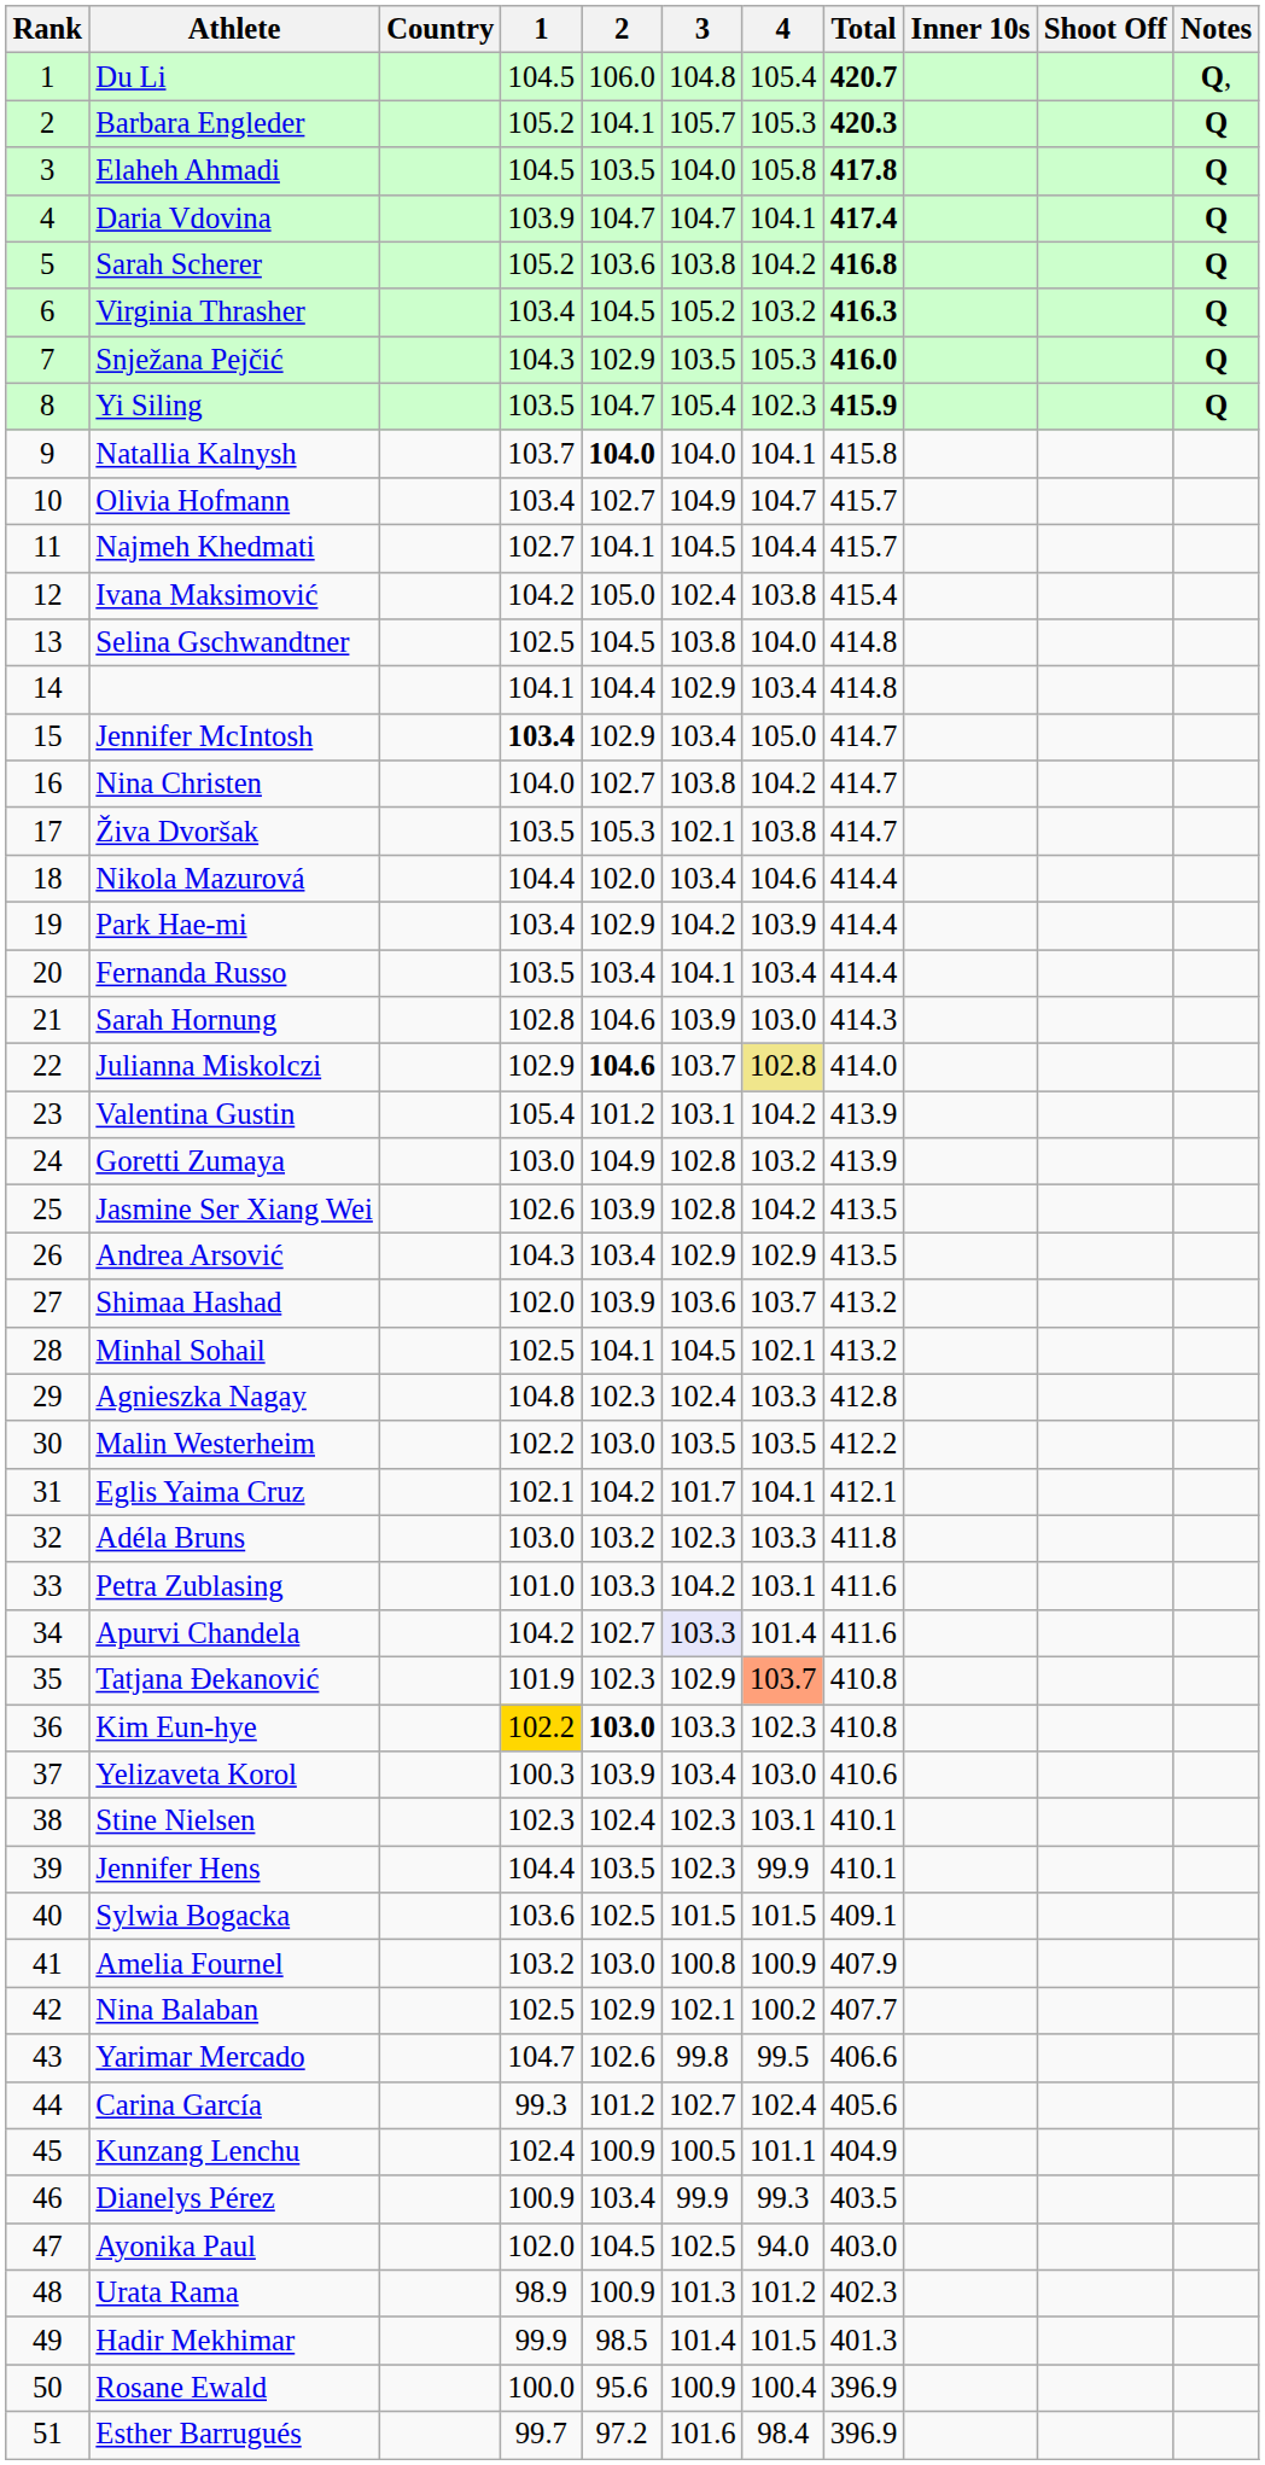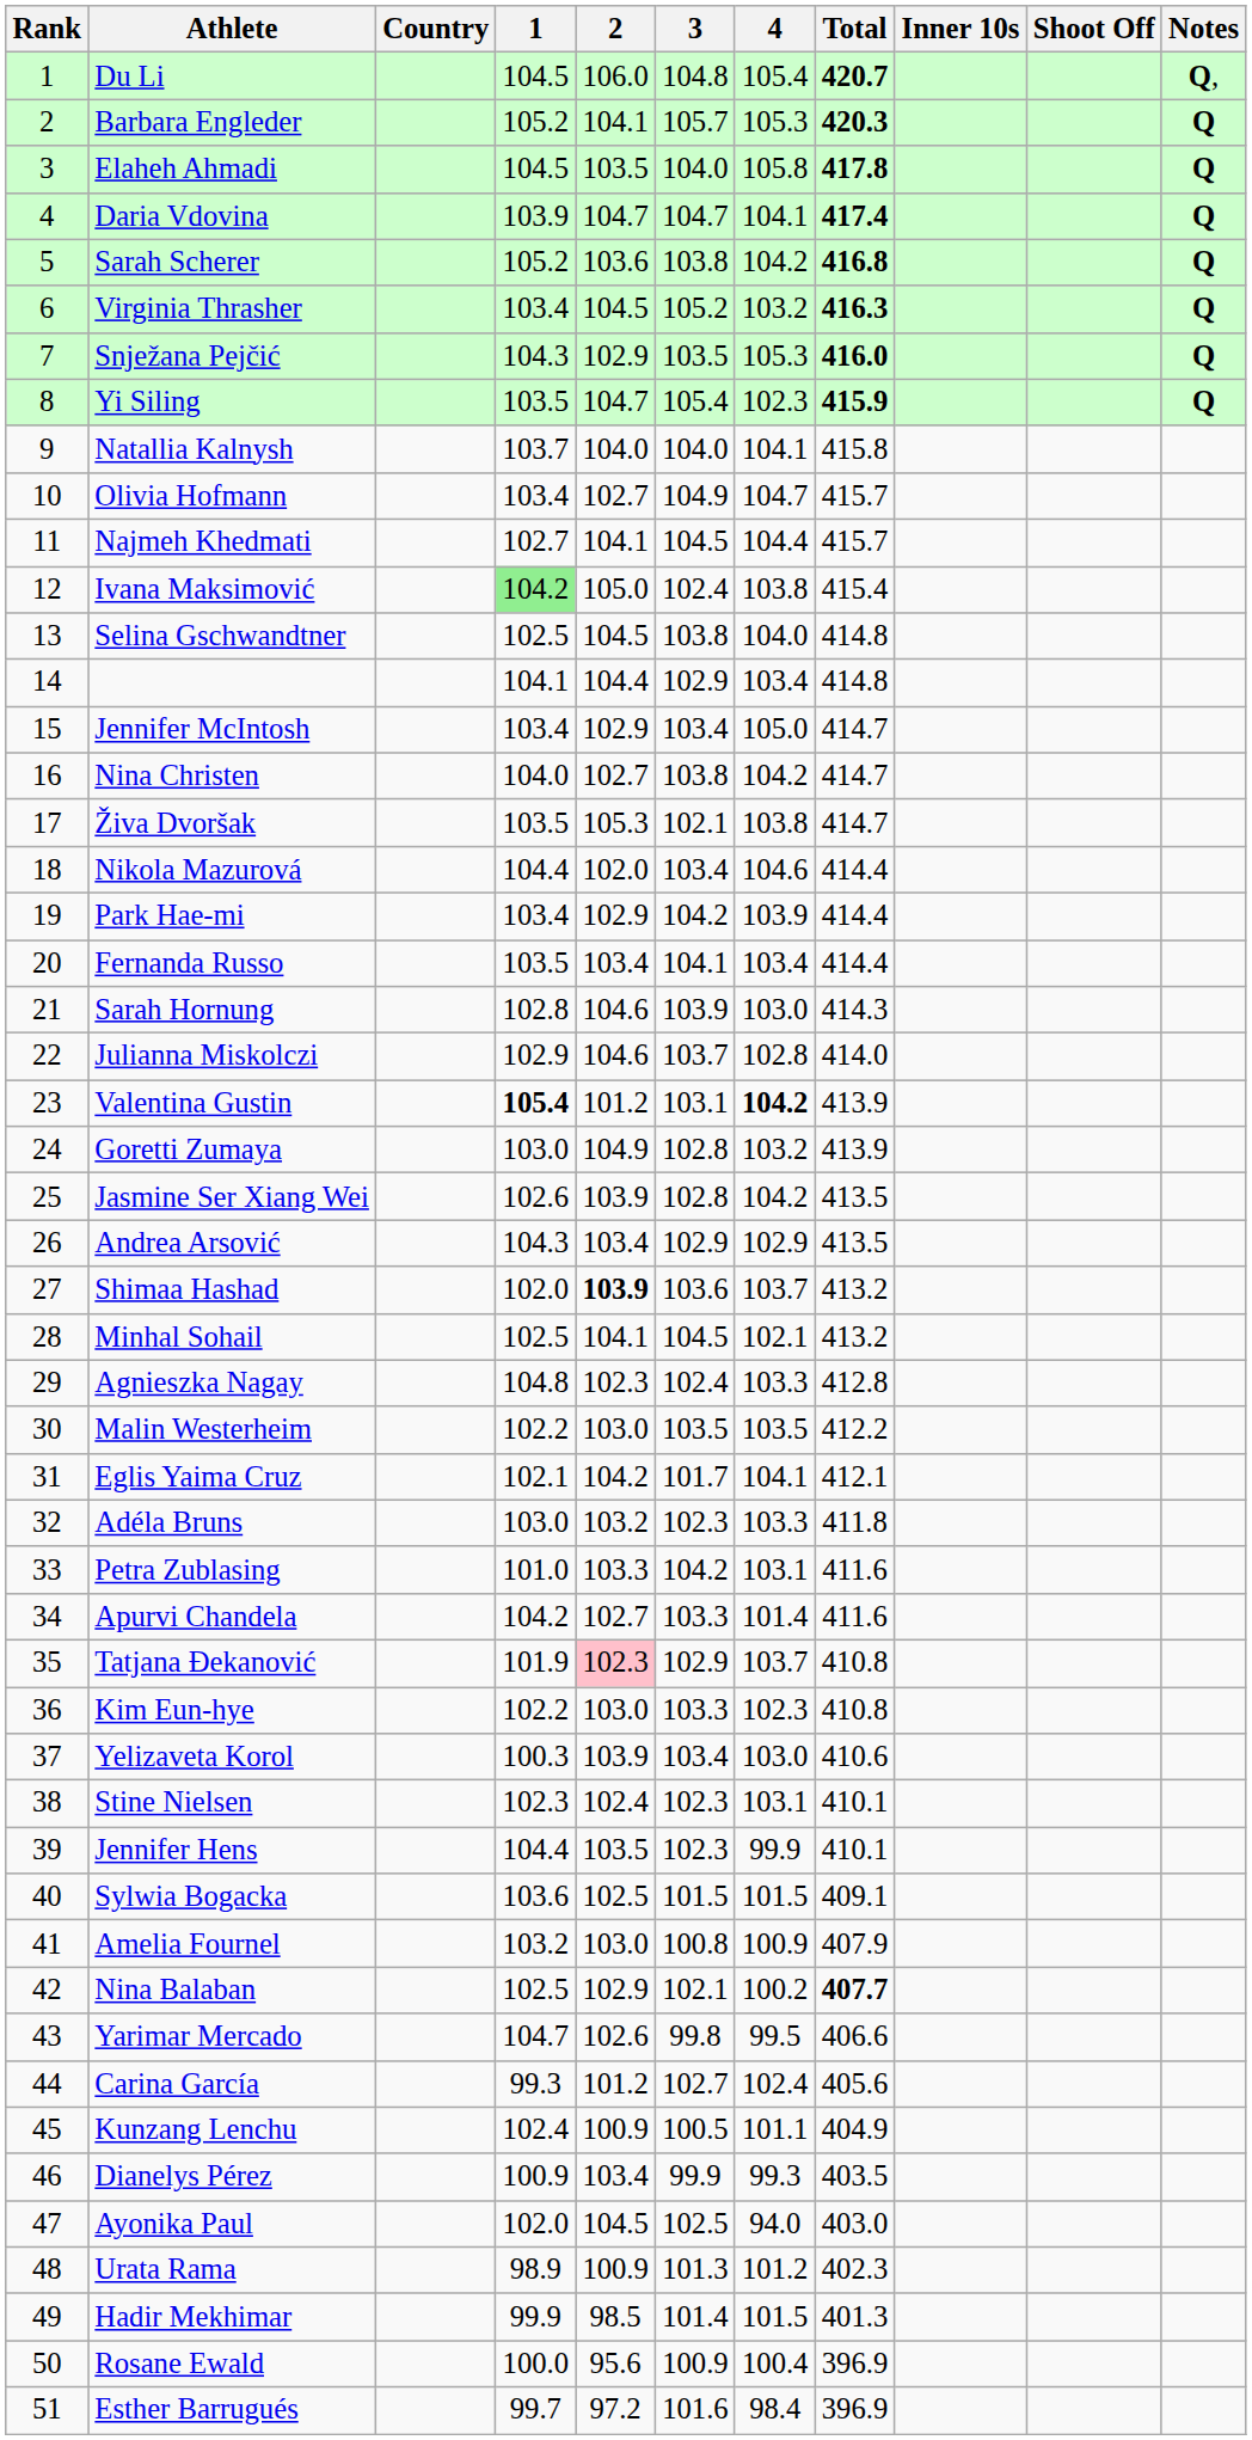Natallia Kalnysh | 2: bold -> normal
Ivana Maksimović | 1: no background -> lightgreen background
Jennifer McIntosh | 1: bold -> normal
Julianna Miskolczi | 2: bold -> normal
Julianna Miskolczi | 4: khaki background -> no background
Valentina Gustin | 1: normal -> bold
Valentina Gustin | 4: normal -> bold
Shimaa Hashad | 2: normal -> bold
Apurvi Chandela | 3: lavender background -> no background
Tatjana Đekanović | 2: no background -> pink background
Tatjana Đekanović | 4: lightsalmon background -> no background
Kim Eun-hye | 1: gold background -> no background
Kim Eun-hye | 2: bold -> normal
Nina Balaban | Total: normal -> bold
